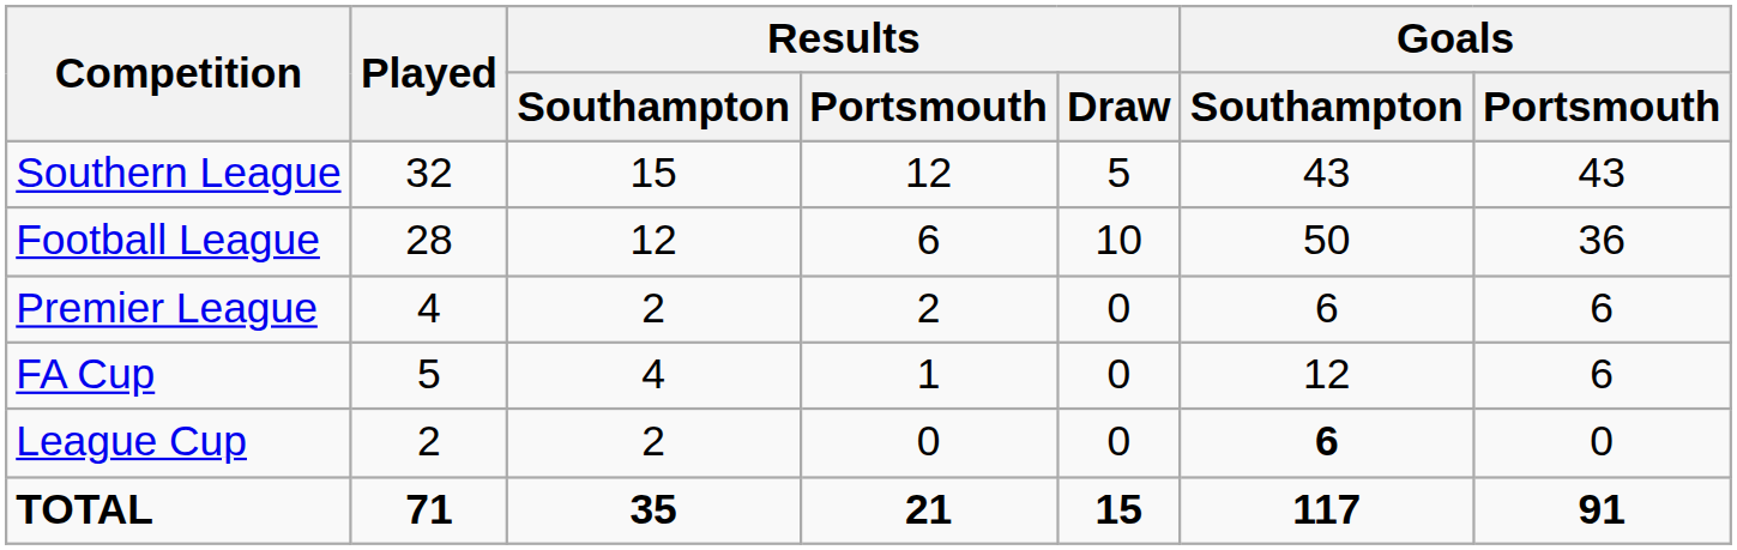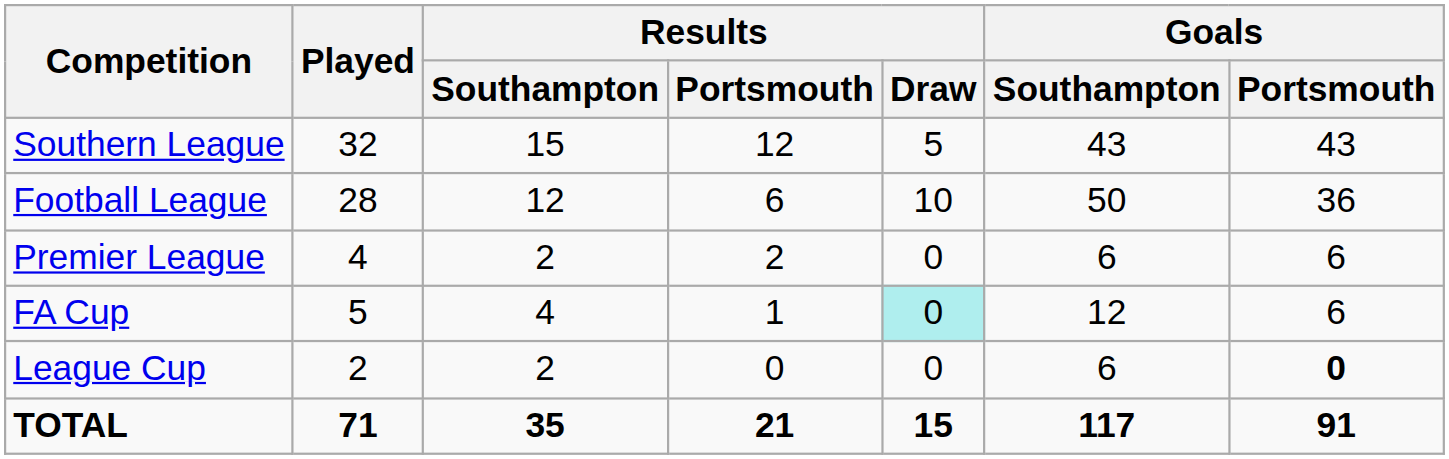FA Cup | Results / Draw: no background -> paleturquoise background
League Cup | Goals / Southampton: bold -> normal
League Cup | Goals / Portsmouth: normal -> bold
